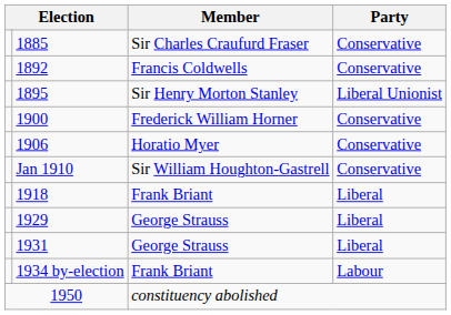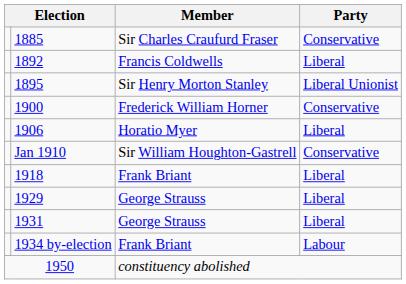1892 | Party: Conservative -> Liberal
1906 | Party: Conservative -> Liberal
